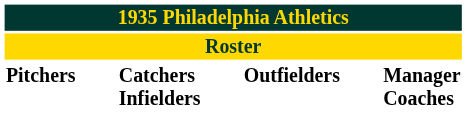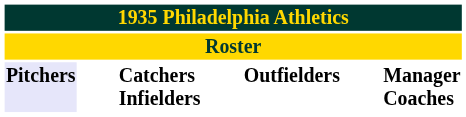Pitchers | column 1: no background -> lavender background
